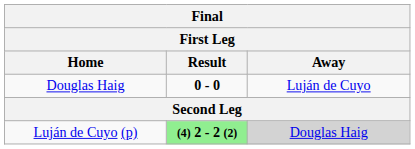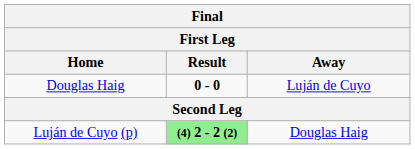Luján de Cuyo (p) | Away: lightgrey background -> no background
